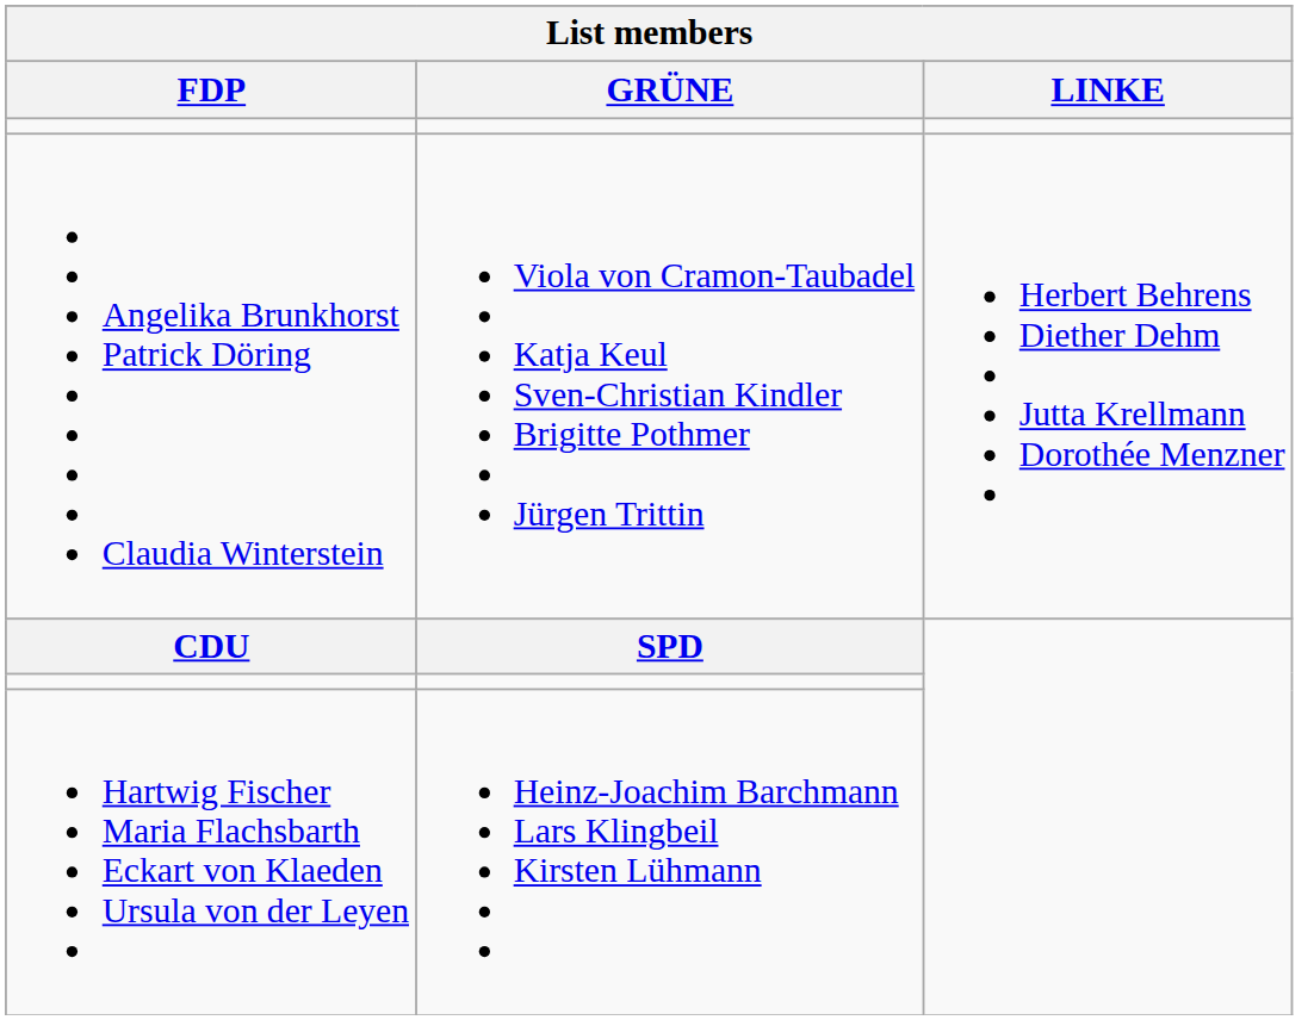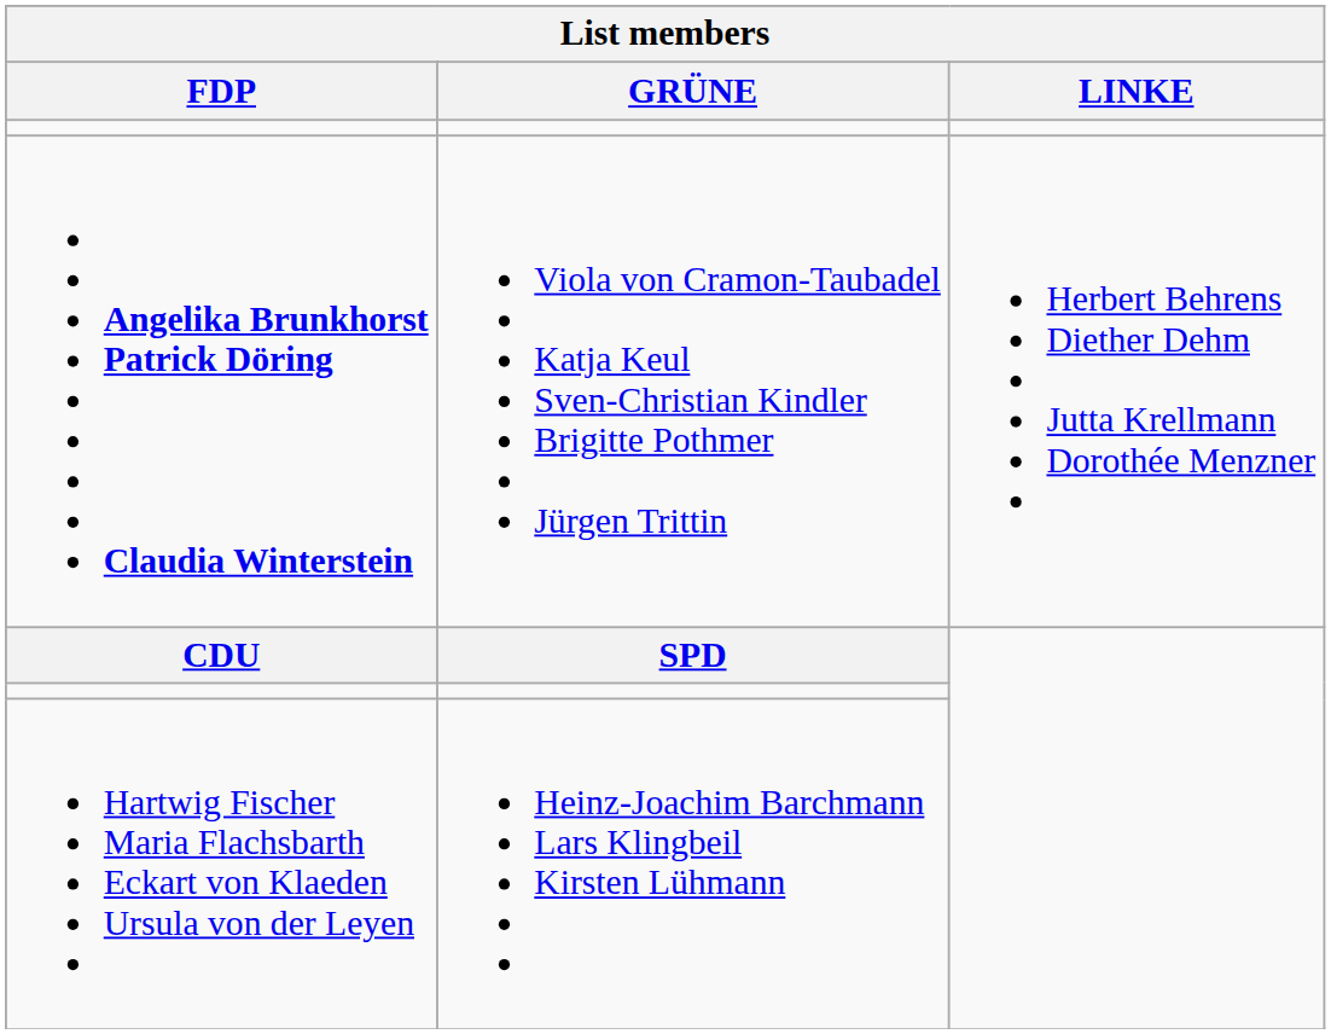Angelika Brunkhorst Patrick Döring Claudia Winterstein | FDP: normal -> bold
